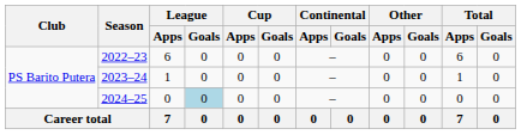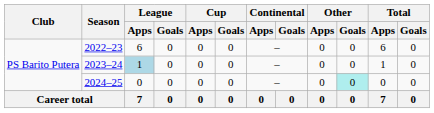2023–24 | League / Apps: no background -> lightblue background
2024–25 | League / Goals: lightblue background -> no background
2024–25 | Other / Goals: no background -> paleturquoise background
